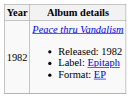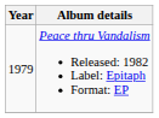row 2 | Year: 1982 -> 1979
